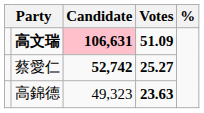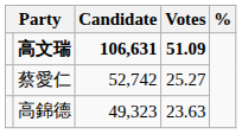高文瑞 | Candidate: pink background -> no background
蔡愛仁 | Candidate: bold -> normal
蔡愛仁 | Votes: bold -> normal
高錦德 | Votes: bold -> normal
